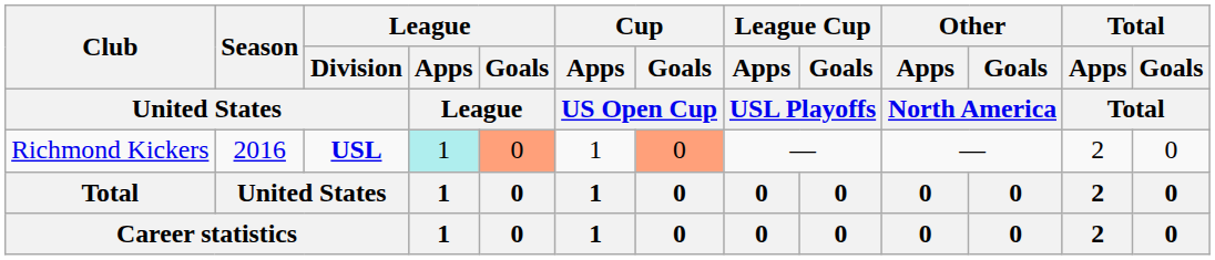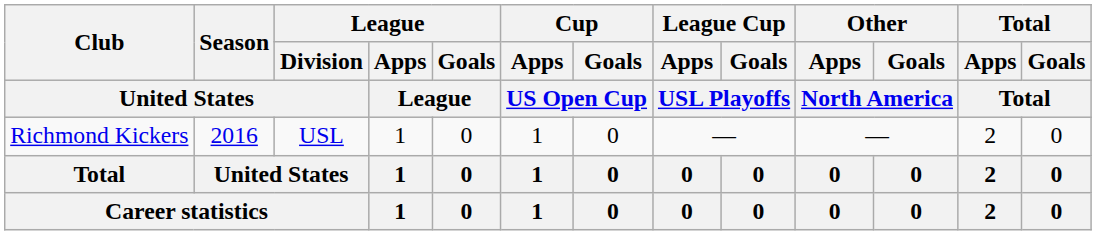Richmond Kickers | League / Division / United States: bold -> normal
Richmond Kickers | League / Apps / League: paleturquoise background -> no background
Richmond Kickers | League / Goals / League: lightsalmon background -> no background
Richmond Kickers | Cup / Goals / US Open Cup: lightsalmon background -> no background
